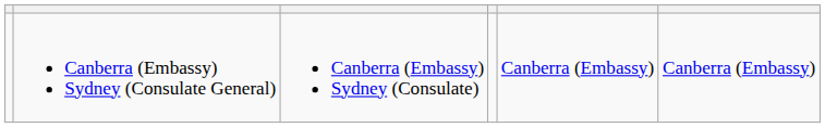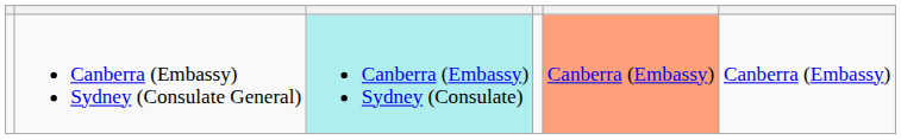Canberra (Embassy) Sydney (Consulate General) | column 3: no background -> paleturquoise background
Canberra (Embassy) Sydney (Consulate General) | column 5: no background -> lightsalmon background
